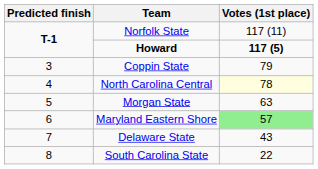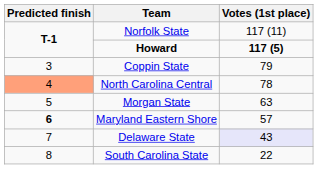North Carolina Central | Predicted finish: no background -> lightsalmon background
North Carolina Central | Votes (1st place): lightyellow background -> no background
Maryland Eastern Shore | Predicted finish: normal -> bold
Maryland Eastern Shore | Votes (1st place): lightgreen background -> no background
Delaware State | Votes (1st place): no background -> lavender background
